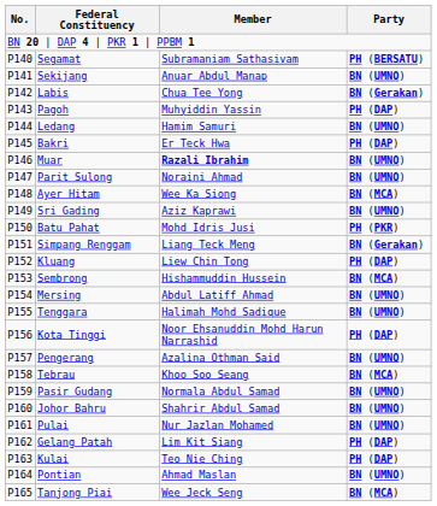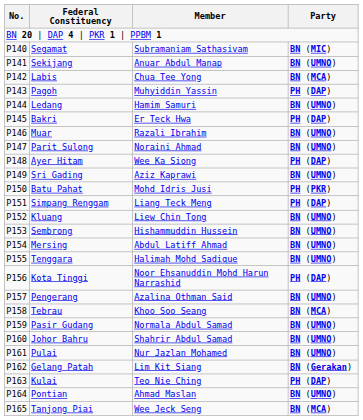Segamat | Party: PH (BERSATU) -> BN (MIC)
Labis | Party: BN (Gerakan) -> BN (MCA)
Muar | Member: bold -> normal
Ayer Hitam | Party: BN (MCA) -> PH (DAP)
Simpang Renggam | Party: BN (Gerakan) -> PH (DAP)
Kluang | Party: PH (DAP) -> BN (UMNO)
Sembrong | Party: BN (MCA) -> BN (UMNO)
Gelang Patah | Party: PH (DAP) -> BN (Gerakan)
